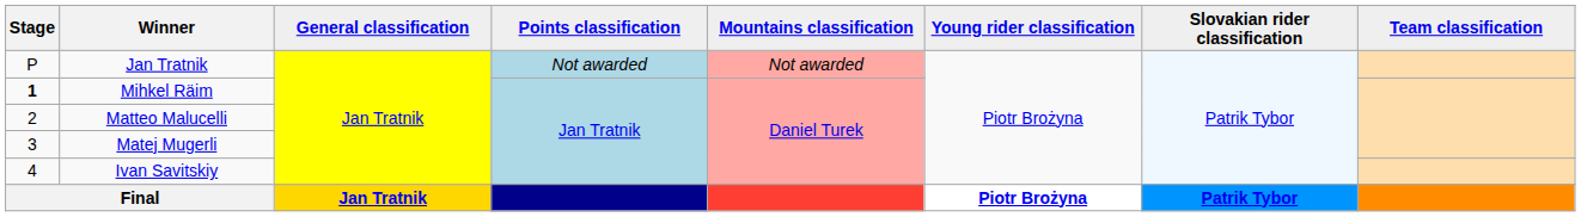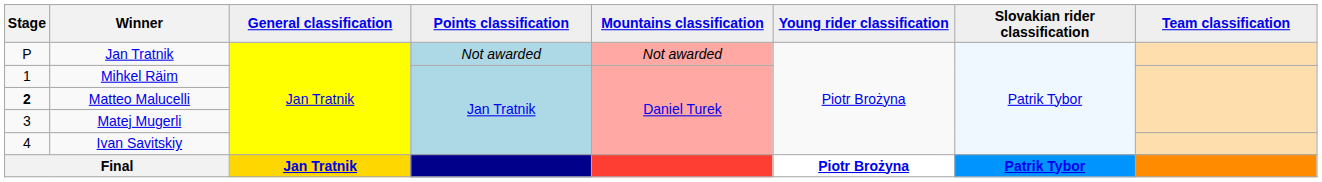Mihkel Räim | Stage: bold -> normal
Matteo Malucelli | Stage: normal -> bold
